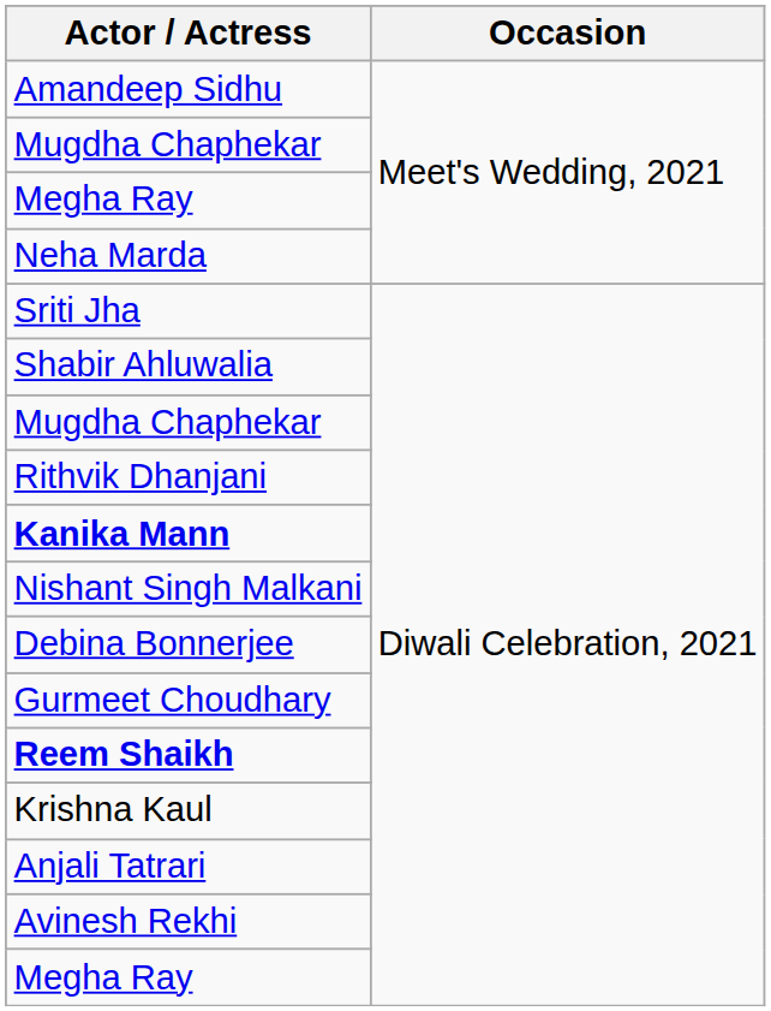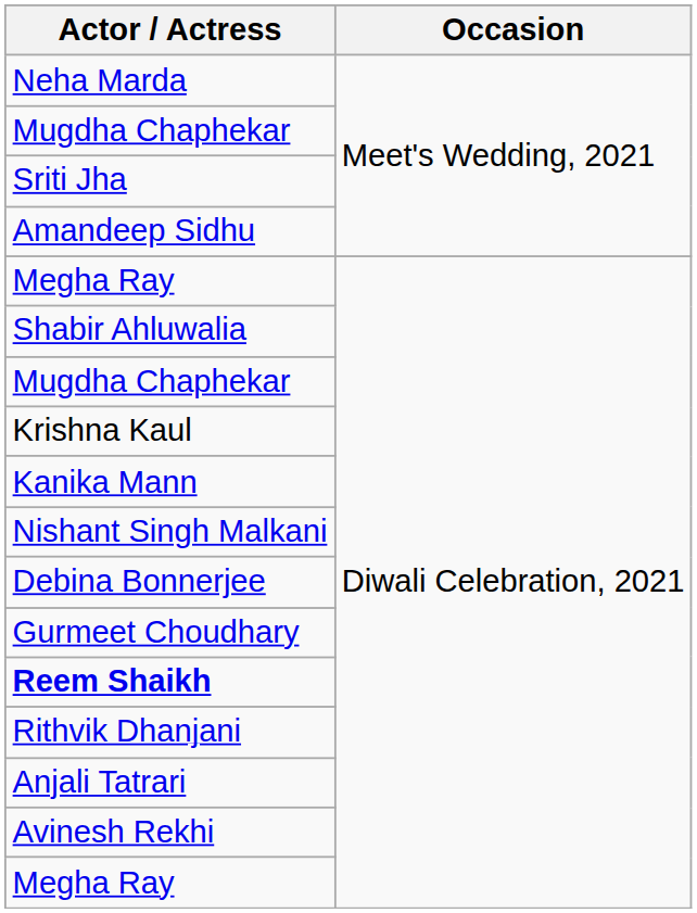row 2 | Actor / Actress: Amandeep Sidhu -> Neha Marda
row 4 | Actor / Actress: Megha Ray -> Sriti Jha
row 5 | Actor / Actress: Neha Marda -> Amandeep Sidhu
row 6 | Actor / Actress: Sriti Jha -> Megha Ray
row 9 | Actor / Actress: Rithvik Dhanjani -> Krishna Kaul
row 10 | Actor / Actress: bold -> normal
row 15 | Actor / Actress: Krishna Kaul -> Rithvik Dhanjani
